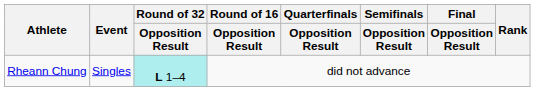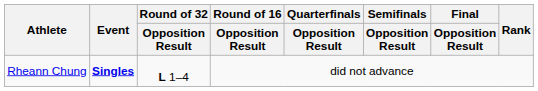Rheann Chung | Event: normal -> bold
Rheann Chung | Round of 32 / Opposition Result: paleturquoise background -> no background
